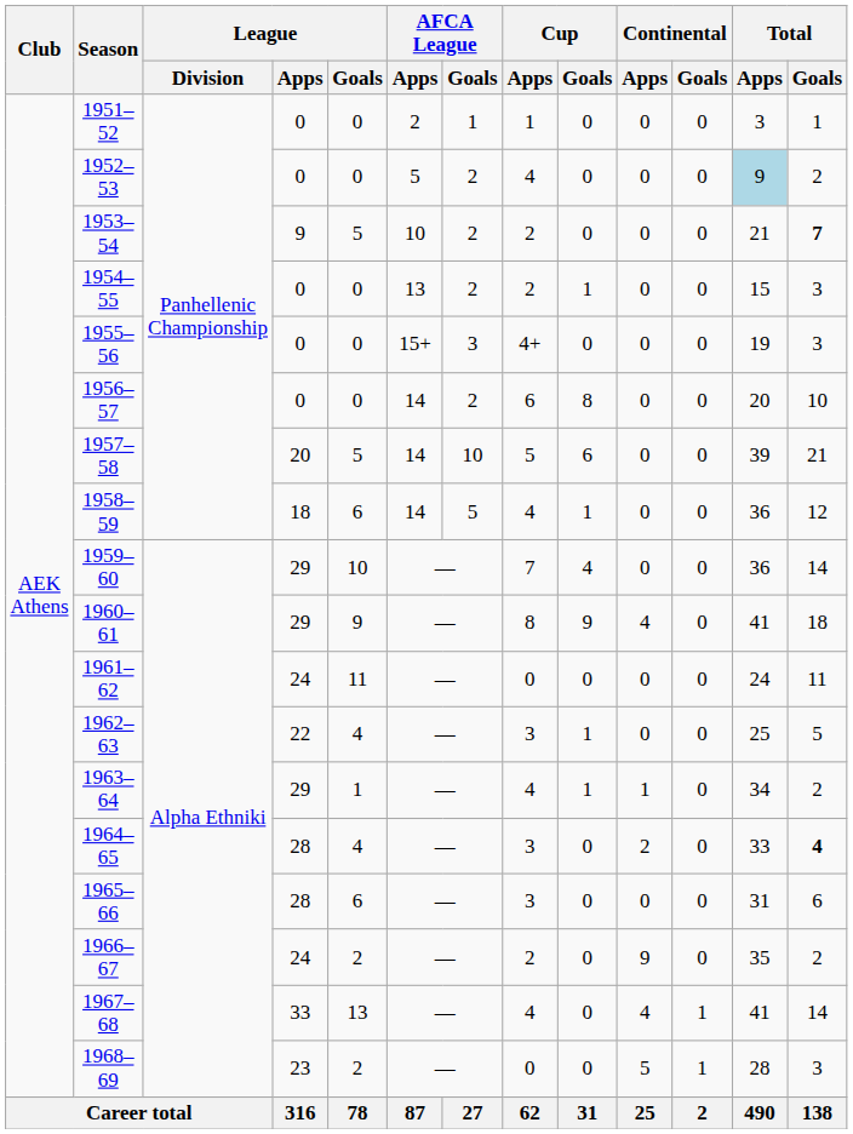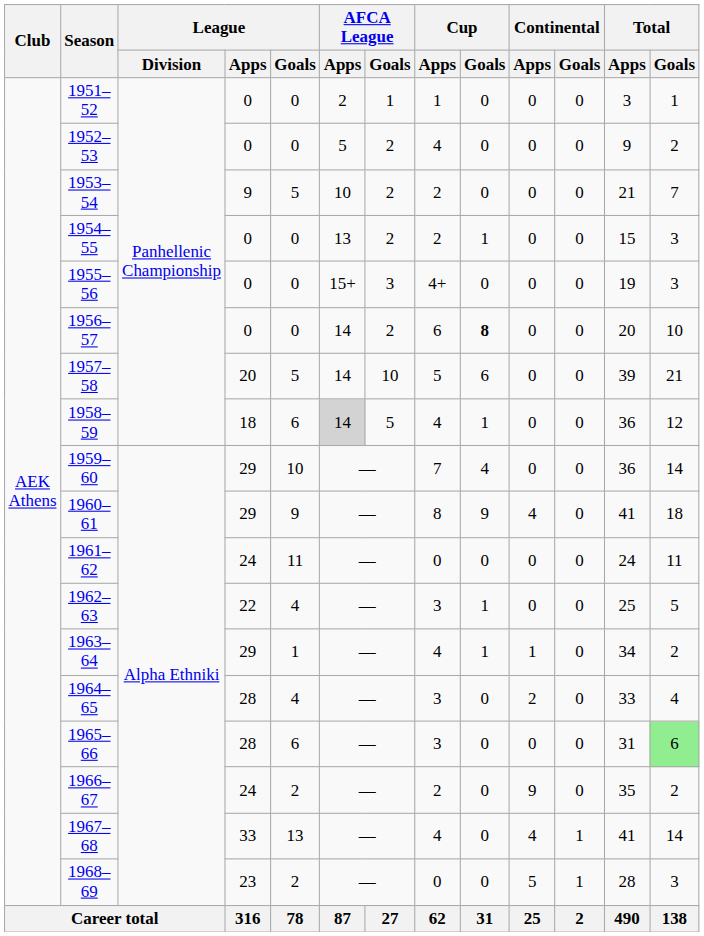1952–53 | Total / Apps: lightblue background -> no background
1953–54 | Total / Goals: bold -> normal
1956–57 | Cup / Goals: normal -> bold
1958–59 | AFCA League / Apps: no background -> lightgrey background
1964–65 | Total / Goals: bold -> normal
1965–66 | Total / Goals: no background -> lightgreen background
